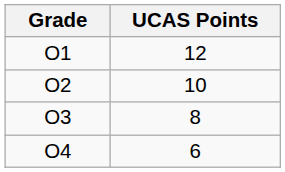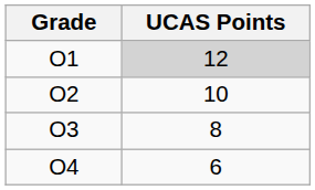O1 | UCAS Points: no background -> lightgrey background
